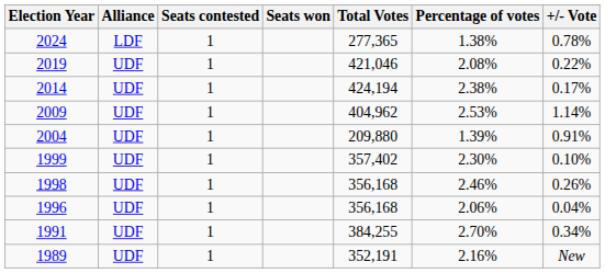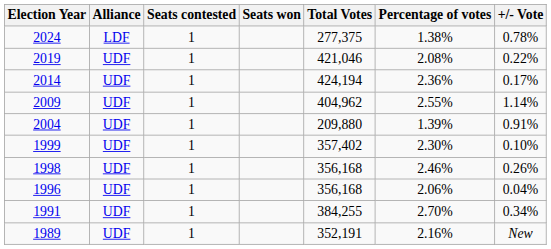2024 | Total Votes: 277,365 -> 277,375
2014 | Percentage of votes: 2.38% -> 2.36%
2009 | Percentage of votes: 2.53% -> 2.55%
